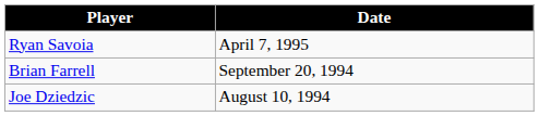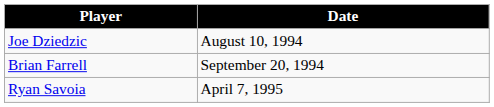rows swapped: Joe Dziedzic <-> Ryan Savoia
